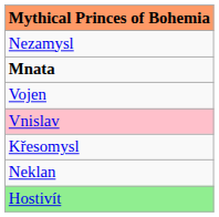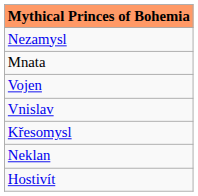Mnata | column 1: bold -> normal
Vnislav | column 1: pink background -> no background
Hostivít | column 1: lightgreen background -> no background
